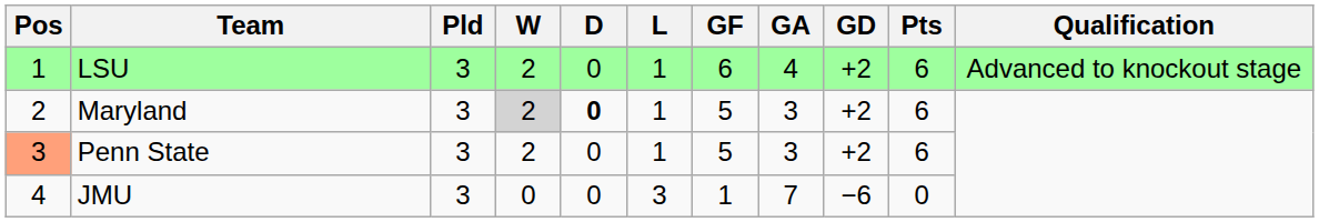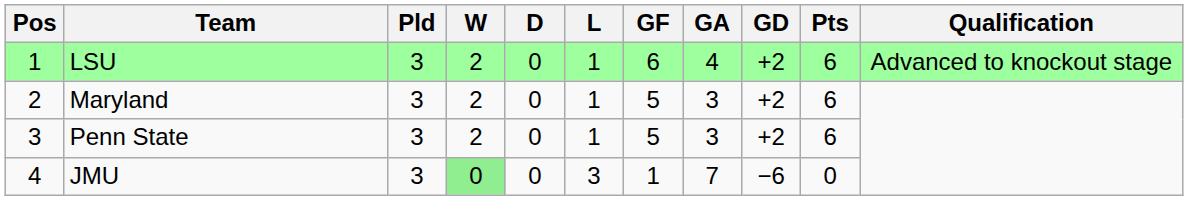Maryland | W: lightgrey background -> no background
Maryland | D: bold -> normal
Penn State | Pos: lightsalmon background -> no background
JMU | W: no background -> lightgreen background
